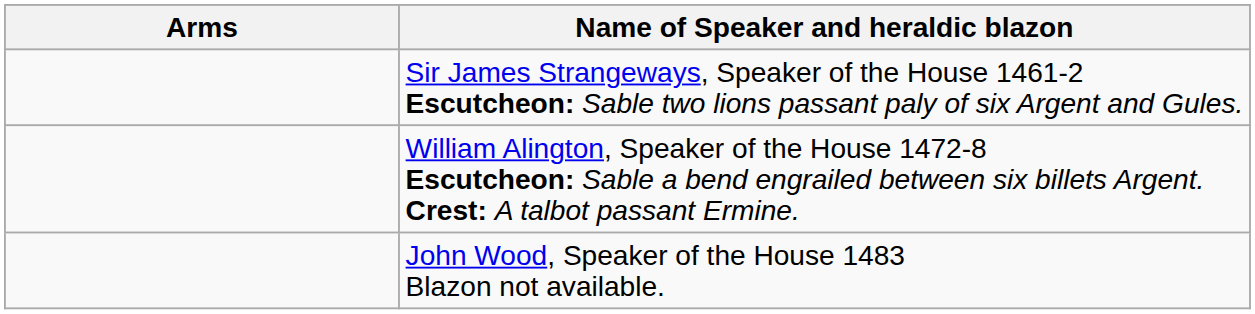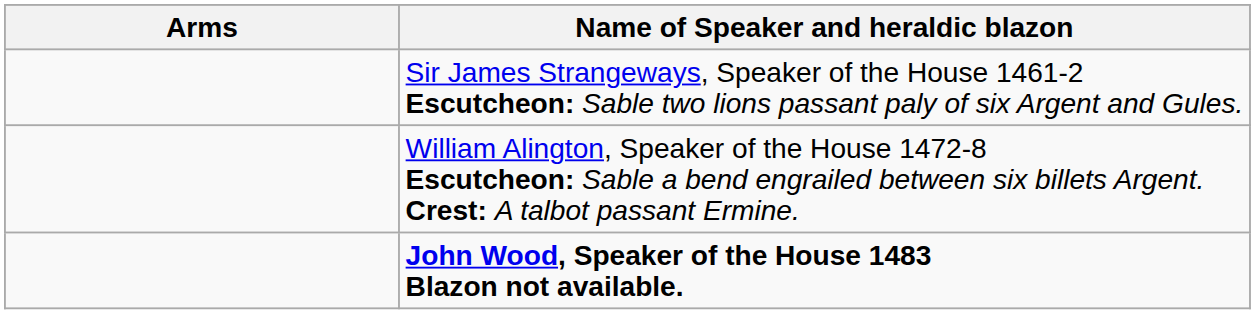John Wood, Speaker of the House 1483 Blazon not available. | Name of Speaker and heraldic blazon: normal -> bold
